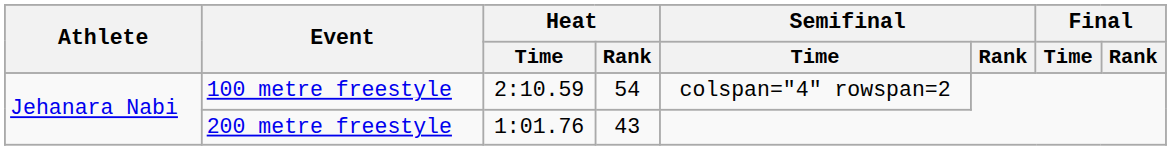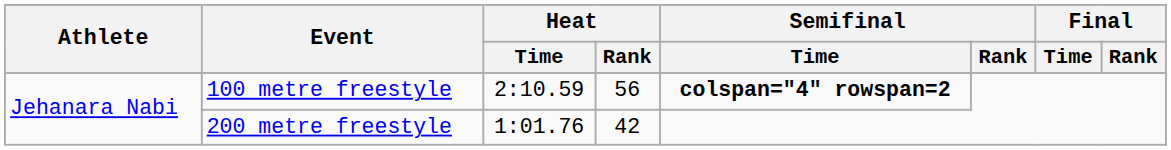100 metre freestyle | Heat / Rank: 54 -> 56
100 metre freestyle | Semifinal / Time: normal -> bold
200 metre freestyle | Heat / Rank: 43 -> 42
